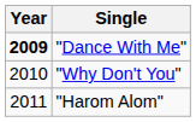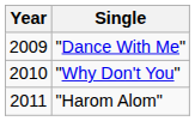"Dance With Me" | Year: bold -> normal
